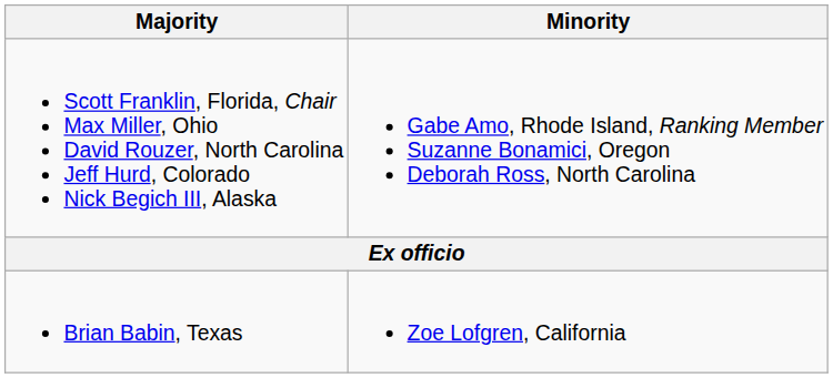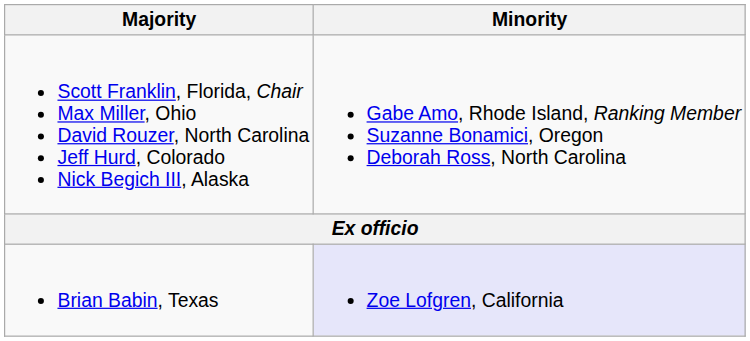Brian Babin, Texas | Minority: no background -> lavender background
